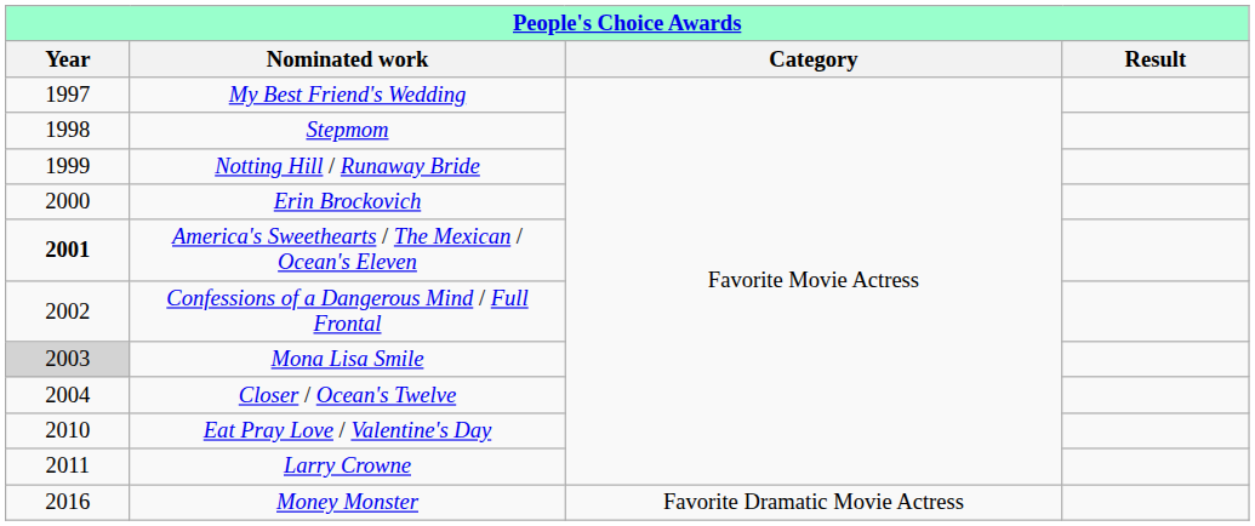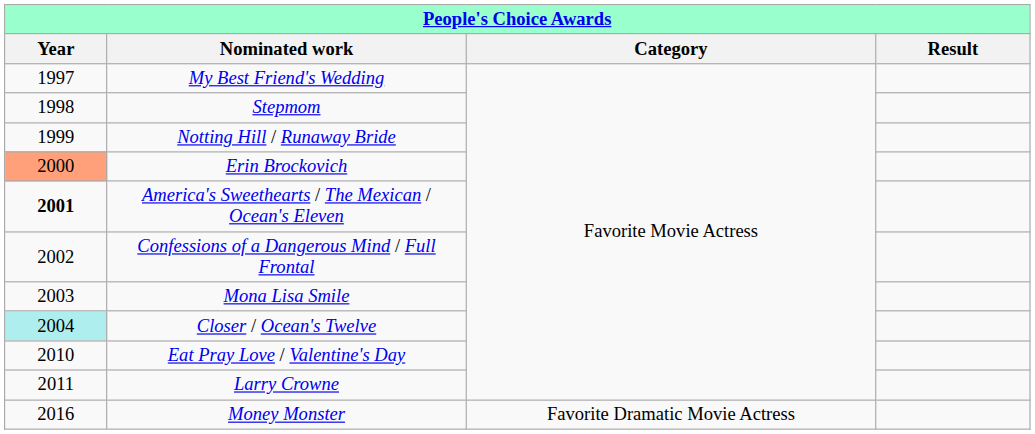Erin Brockovich | Year: no background -> lightsalmon background
Mona Lisa Smile | Year: lightgrey background -> no background
Closer / Ocean's Twelve | Year: no background -> paleturquoise background
